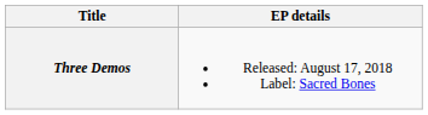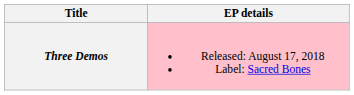Three Demos | EP details: no background -> pink background
